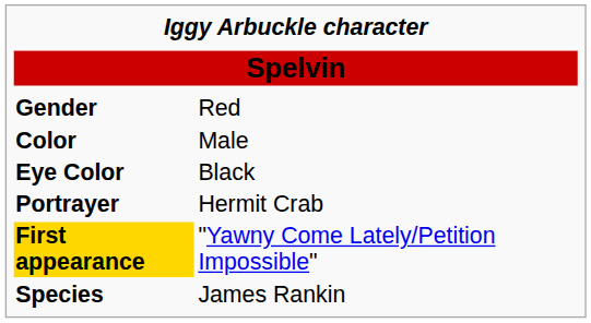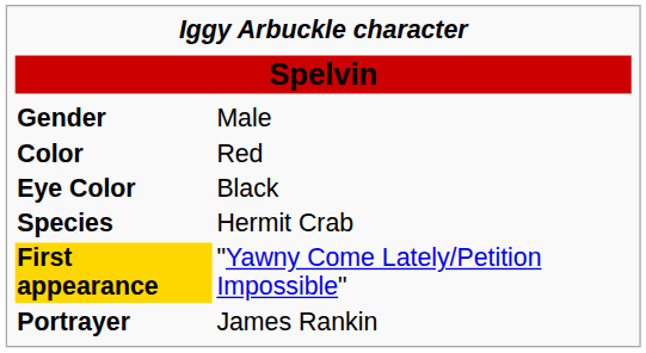row 3 | column 2: Red -> Male
row 4 | column 2: Male -> Red
row 6 | column 1: Portrayer -> Species
row 8 | column 1: Species -> Portrayer
